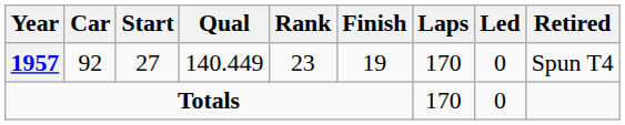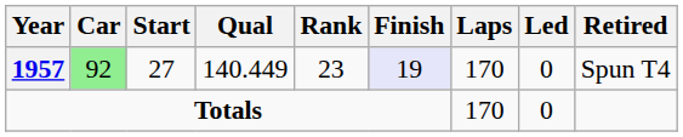1957 | Car: no background -> lightgreen background
1957 | Finish: no background -> lavender background
